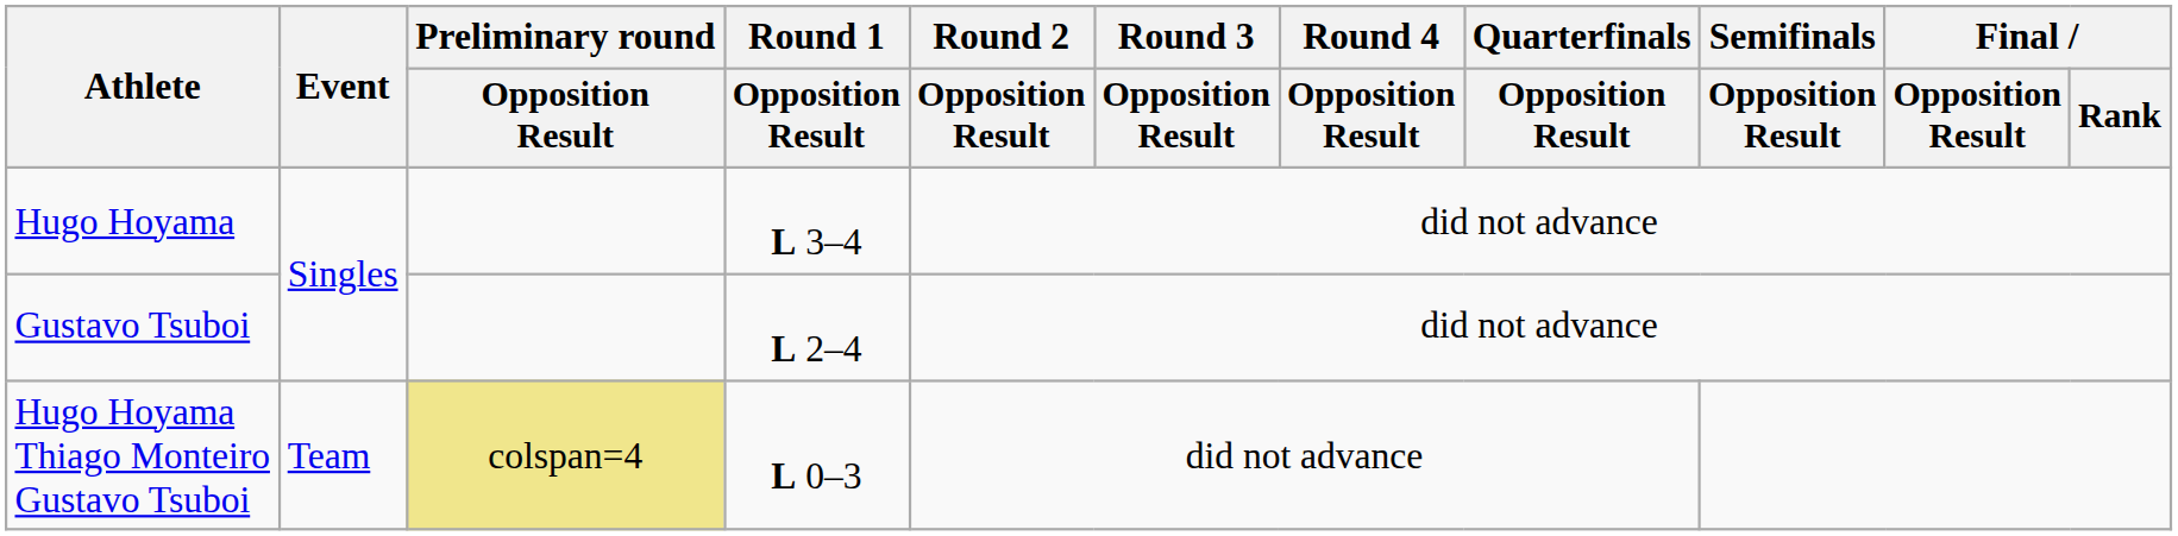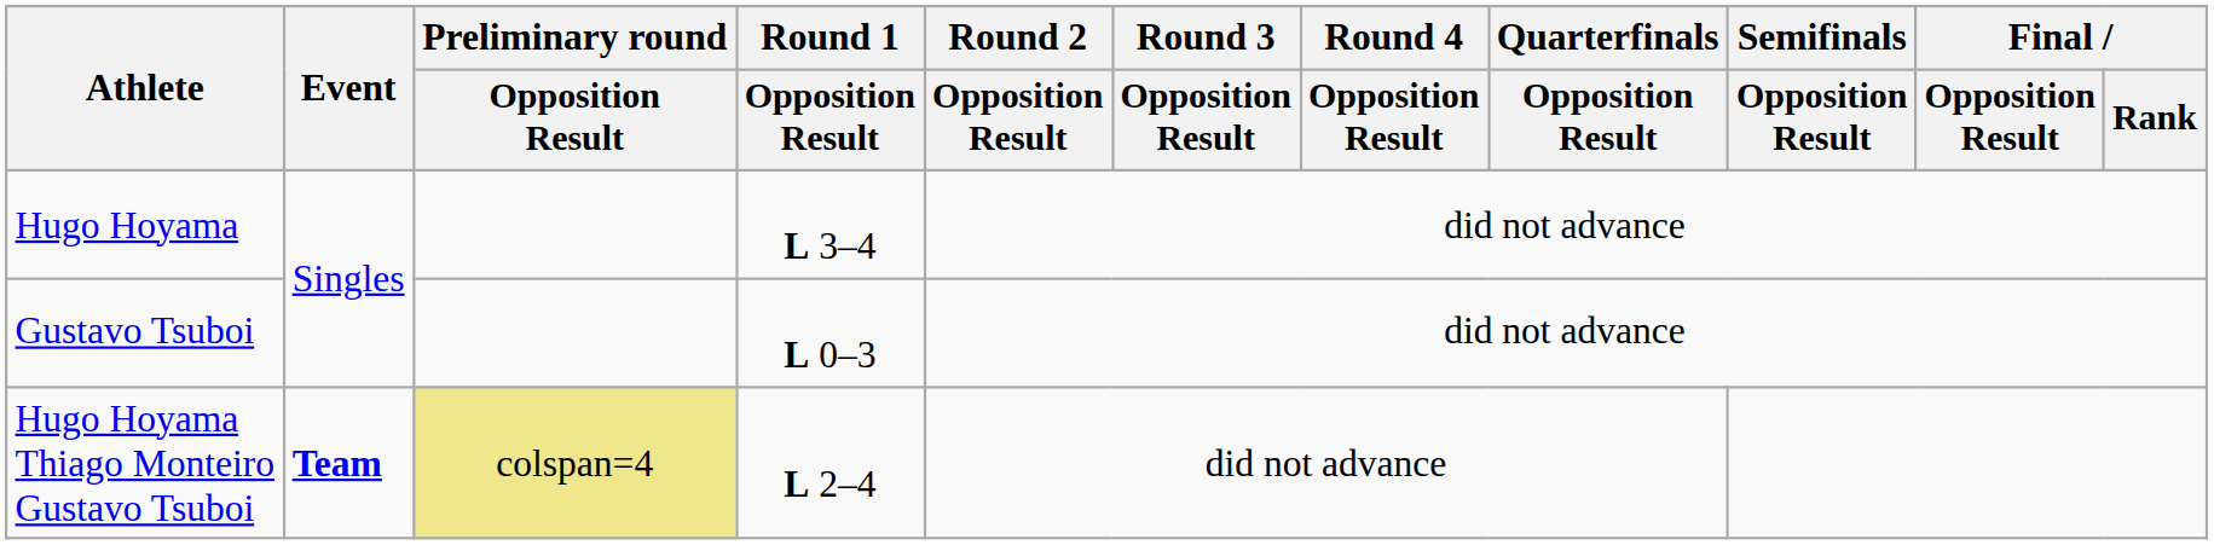Gustavo Tsuboi | Round 1 / Opposition Result: L 2–4 -> L 0–3
Hugo Hoyama Thiago Monteiro Gustavo Tsuboi | Event: normal -> bold
Hugo Hoyama Thiago Monteiro Gustavo Tsuboi | Round 1 / Opposition Result: L 0–3 -> L 2–4
